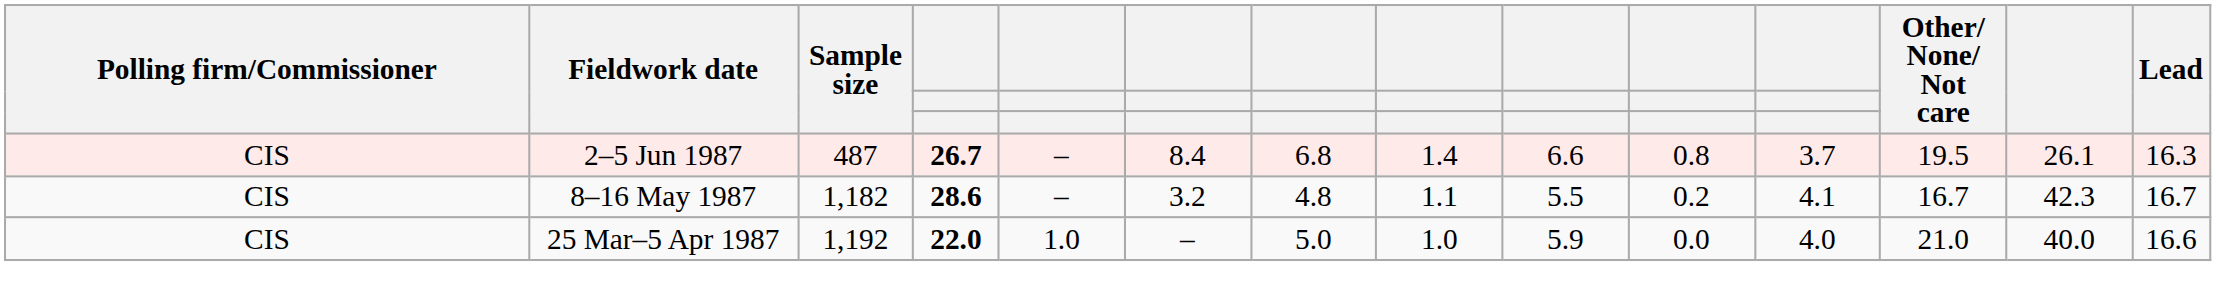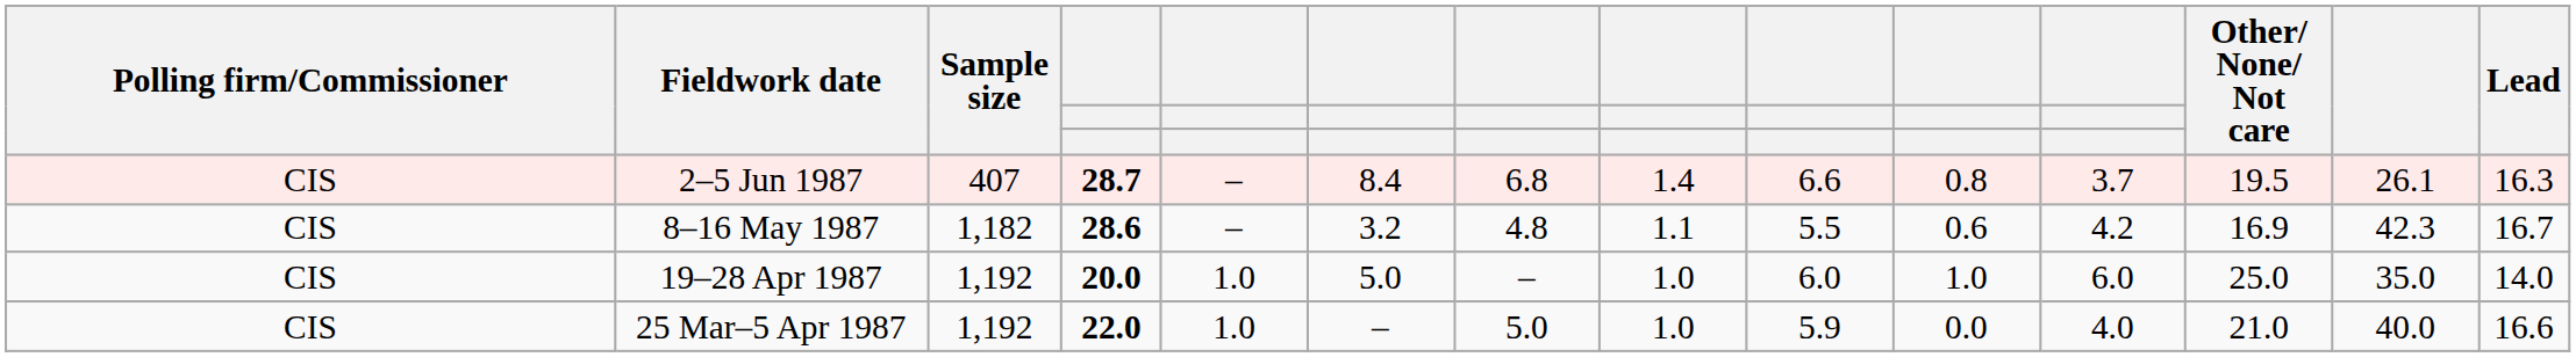2–5 Jun 1987 | Sample size: 487 -> 407
2–5 Jun 1987 | column 4: 26.7 -> 28.7
8–16 May 1987 | column 10: 0.2 -> 0.6
8–16 May 1987 | column 11: 4.1 -> 4.2
8–16 May 1987 | Other/ None/ Not care: 16.7 -> 16.9
+ row: CIS | 19–28 Apr 1987 | 1,192 | 20.0 | 1.0 | 5.0 | – | 1.0 | 6.0 | 1.0 | 6.0 | 25.0 | 35.0 | 14.0
